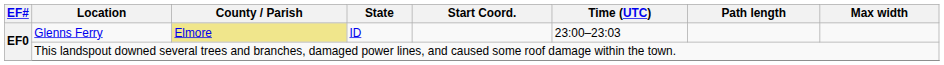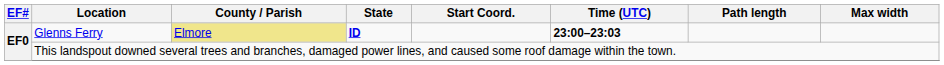Glenns Ferry | State: normal -> bold
Glenns Ferry | Time (UTC): normal -> bold
